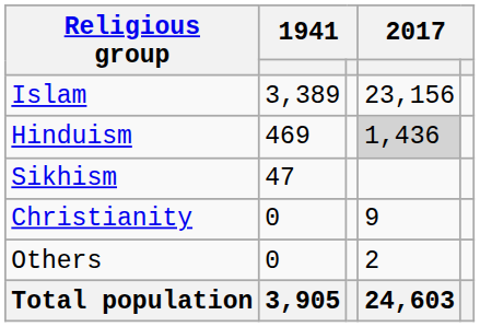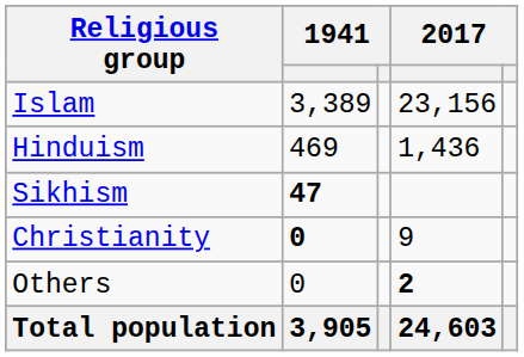Hinduism | column 4: lightgrey background -> no background
Sikhism | column 2: normal -> bold
Christianity | column 2: normal -> bold
Others | column 4: normal -> bold
